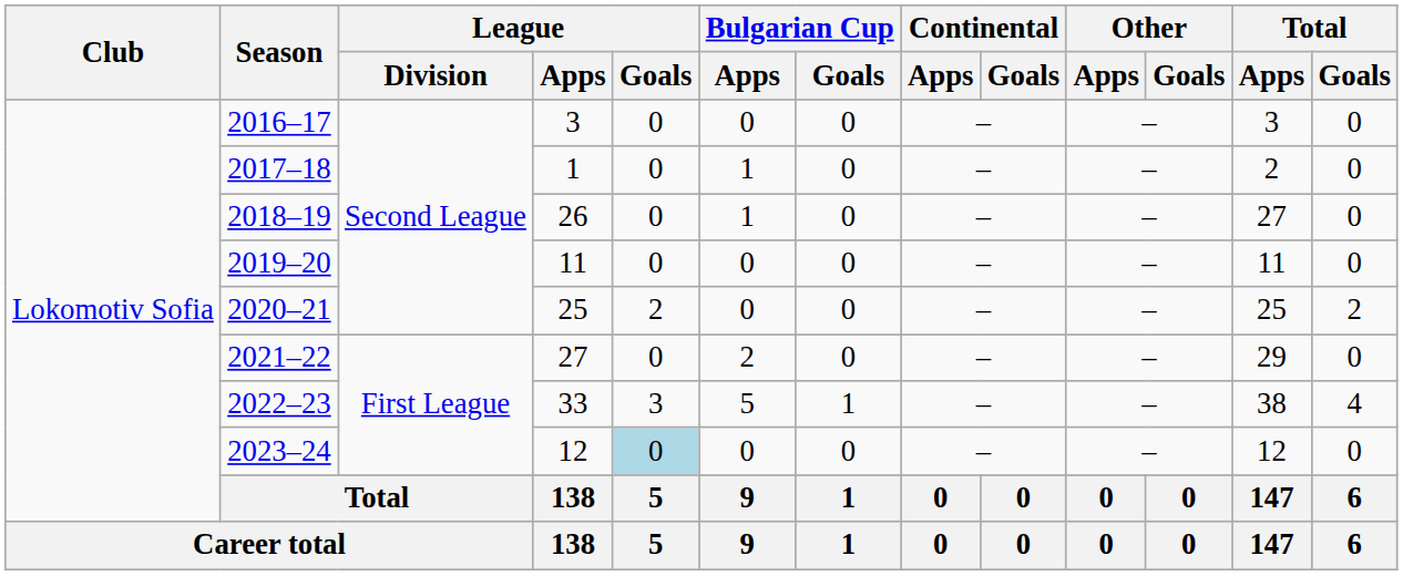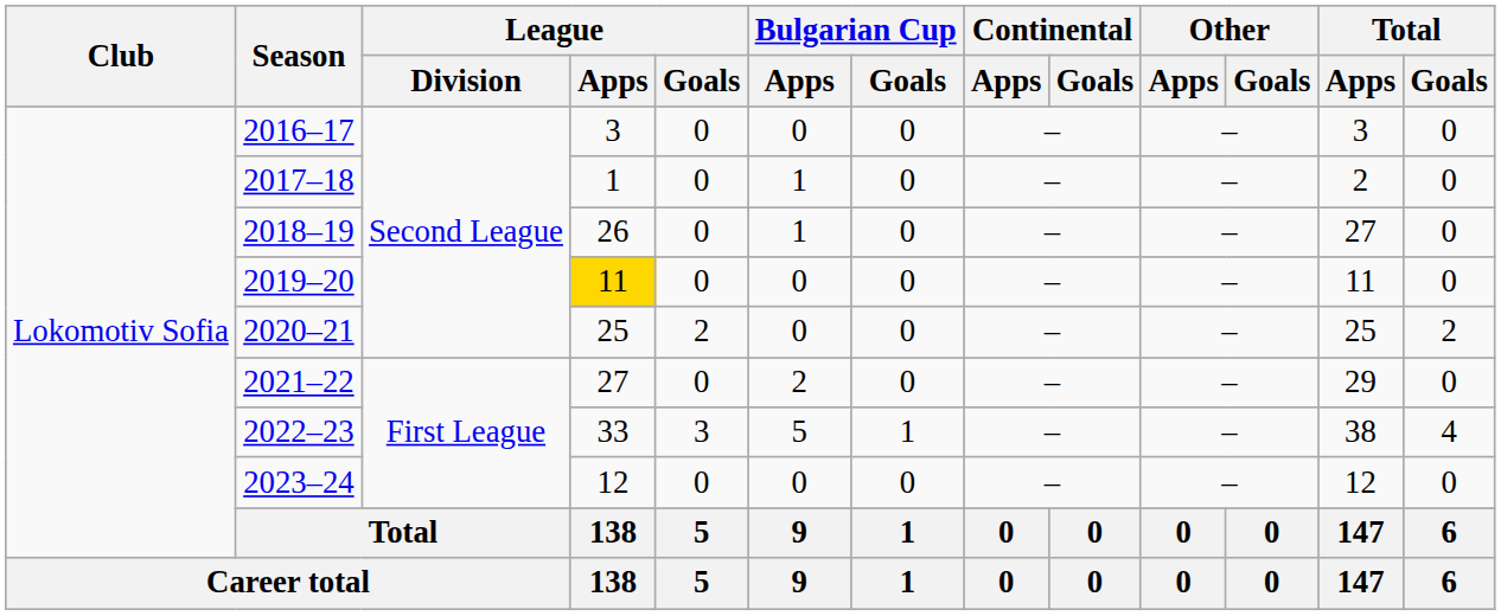2019–20 | League / Apps: no background -> gold background
2023–24 | League / Goals: lightblue background -> no background
